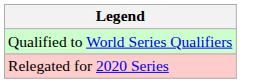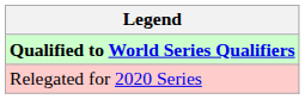row 2 | column 1: normal -> bold
